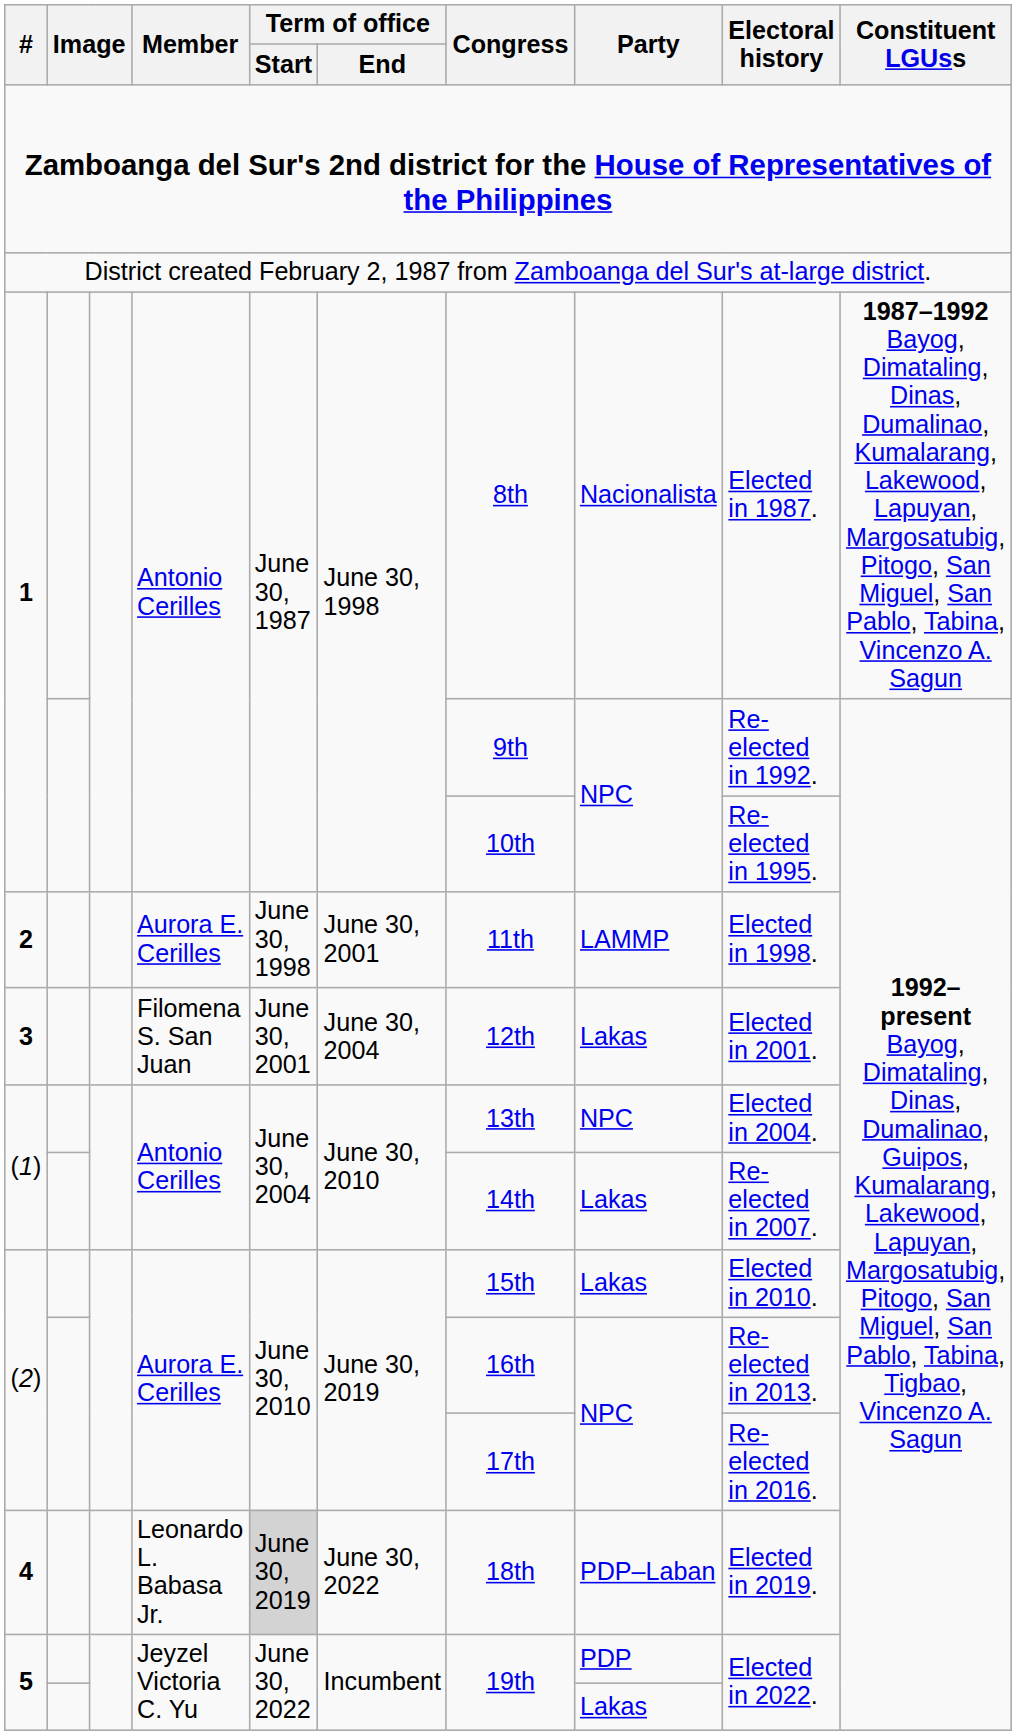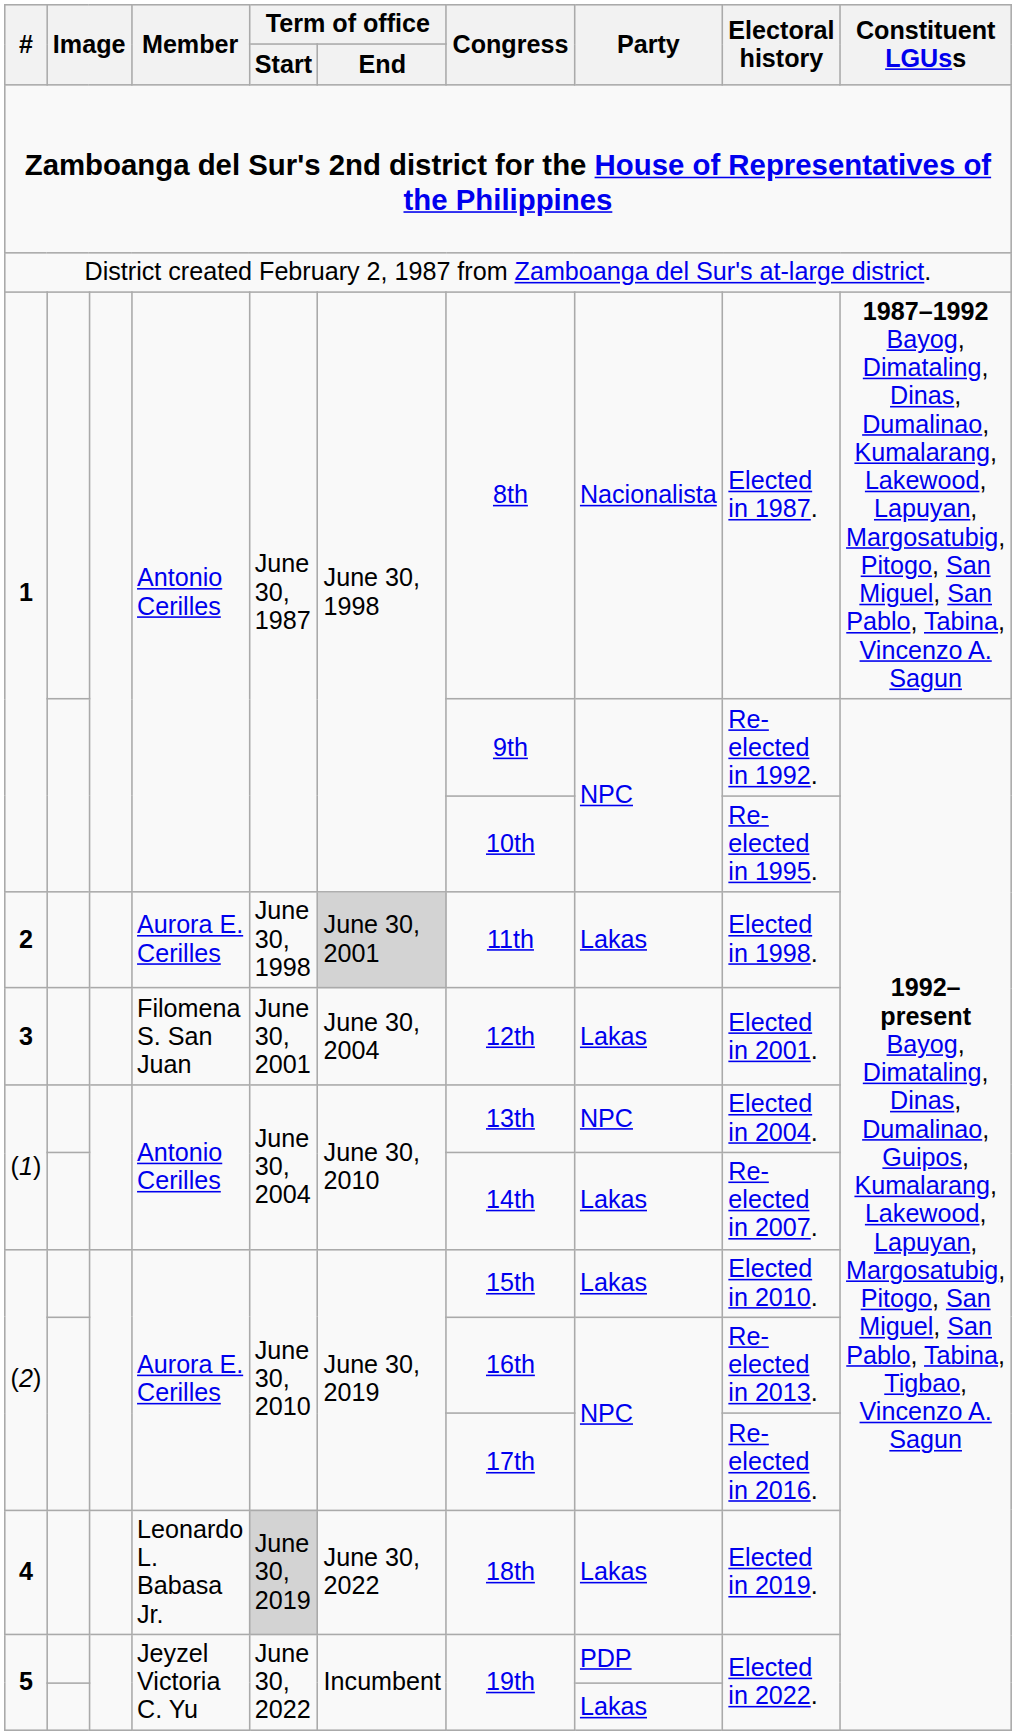2 | Term of office / End: no background -> lightgrey background
2 | Party: LAMMP -> Lakas
4 | Party: PDP–Laban -> Lakas
